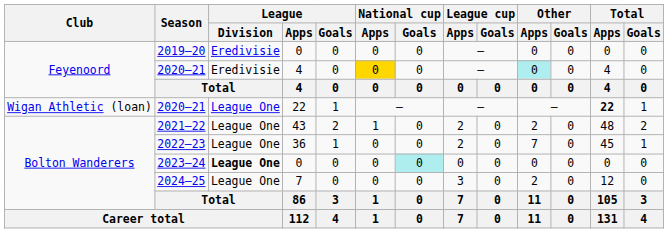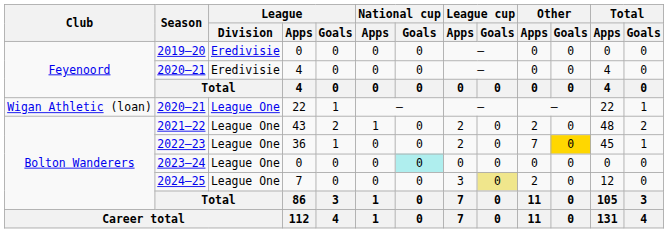2020–21 / 4 | National cup / Apps: gold background -> no background
2020–21 / 4 | Other / Apps: paleturquoise background -> no background
2020–21 / 22 | Total / Apps: bold -> normal
2022–23 | Other / Goals: no background -> gold background
2023–24 | League / Division: bold -> normal
2024–25 | League cup / Goals: no background -> khaki background
